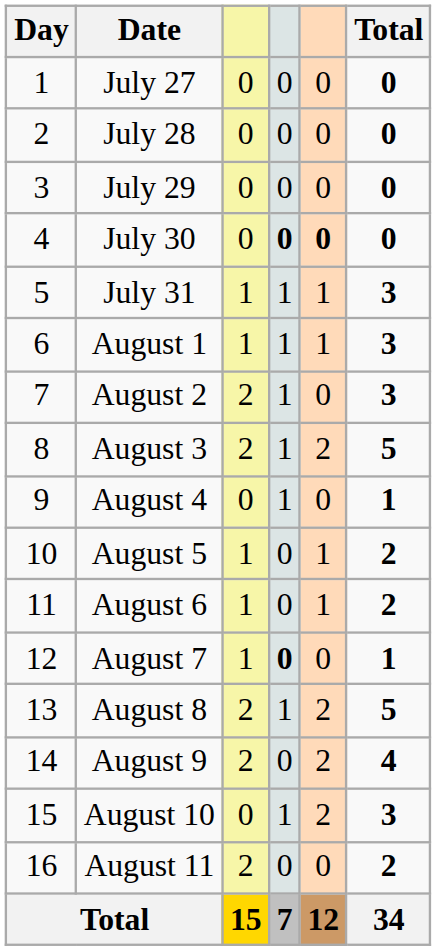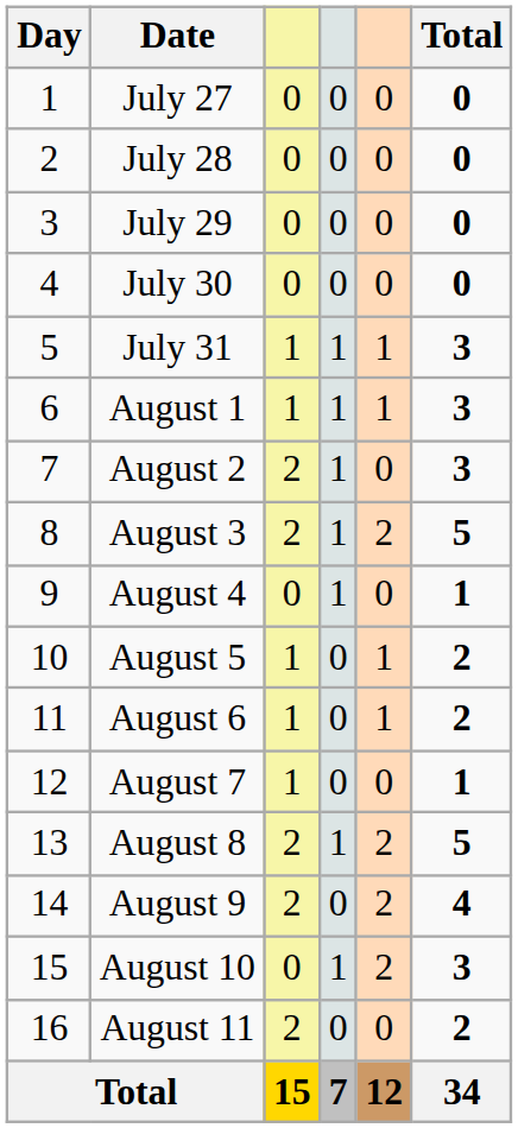July 30 | column 4: bold -> normal
July 30 | column 5: bold -> normal
August 7 | column 4: bold -> normal
